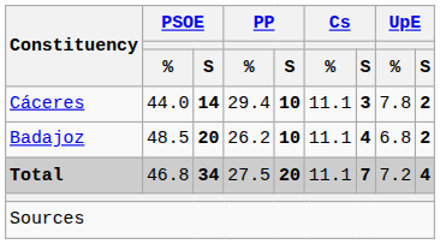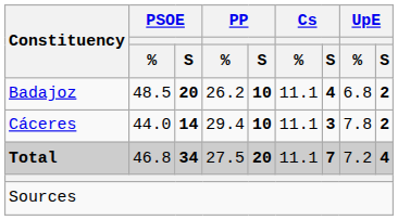rows swapped: Badajoz <-> Cáceres
